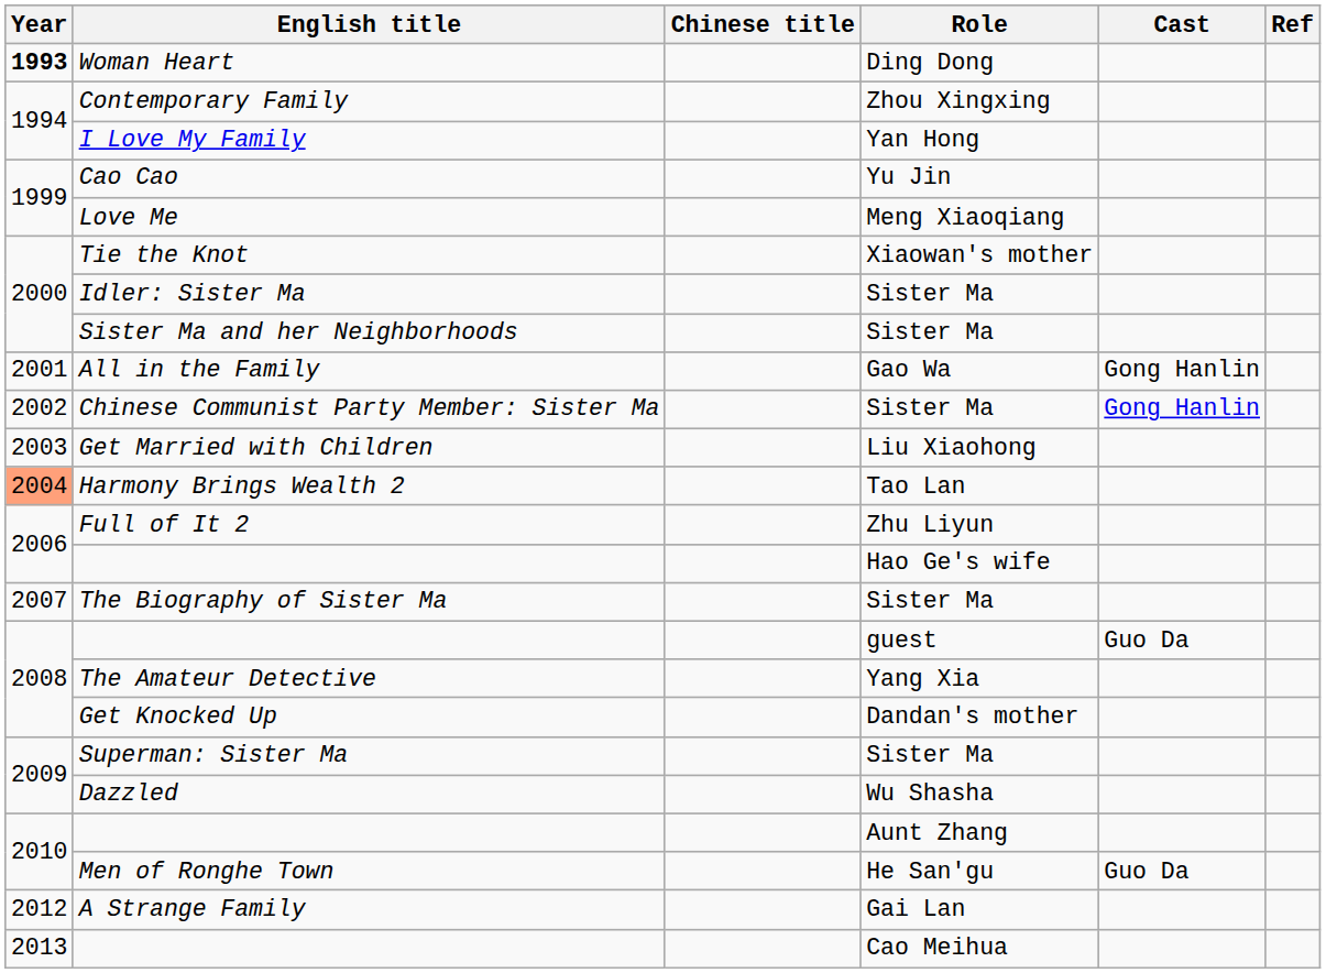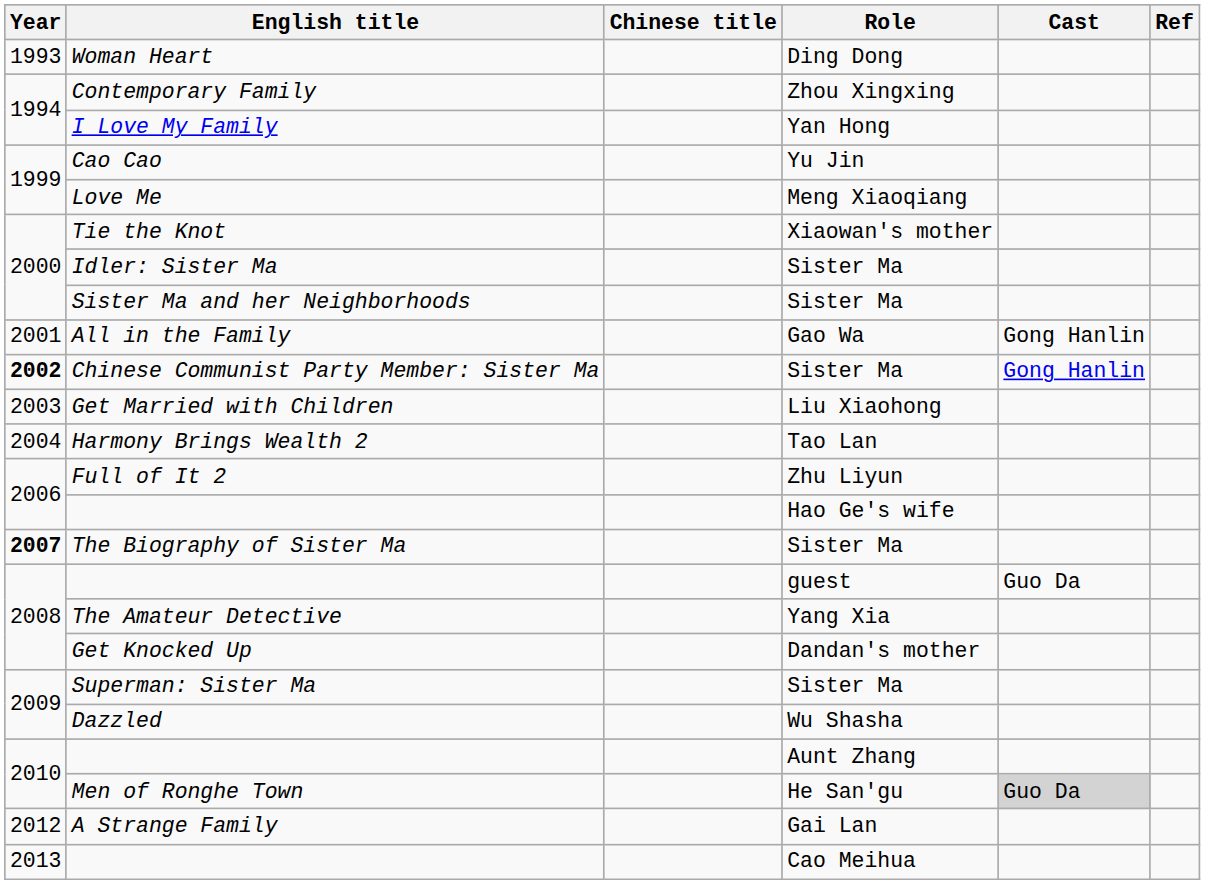Woman Heart | Year: bold -> normal
Chinese Communist Party Member: Sister Ma | Year: normal -> bold
Harmony Brings Wealth 2 | Year: lightsalmon background -> no background
The Biography of Sister Ma | Year: normal -> bold
Men of Ronghe Town | Cast: no background -> lightgrey background
